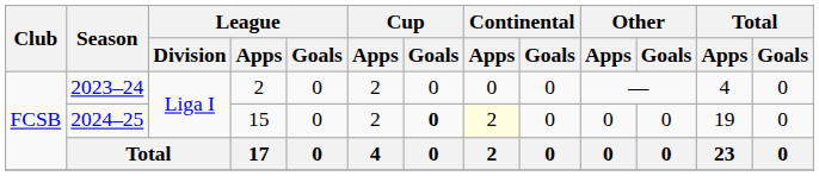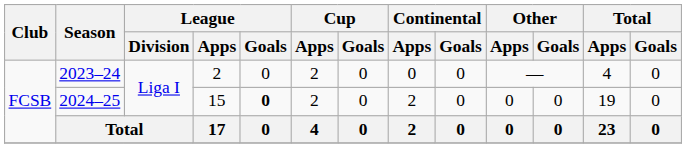2024–25 | League / Goals: normal -> bold
2024–25 | Cup / Goals: bold -> normal
2024–25 | Continental / Apps: lightyellow background -> no background
